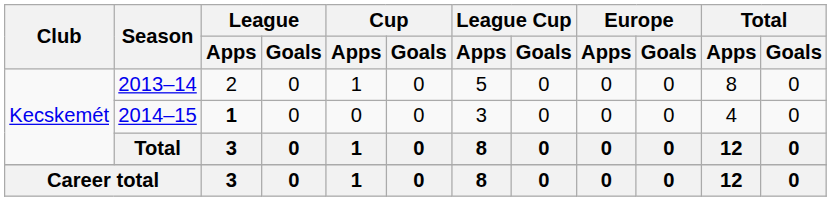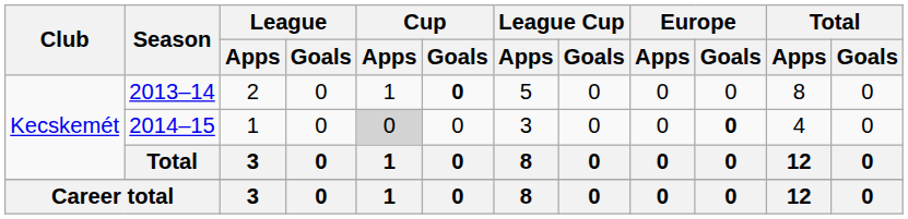2013–14 | Cup / Goals: normal -> bold
2014–15 | League / Apps: bold -> normal
2014–15 | Cup / Apps: no background -> lightgrey background
2014–15 | Europe / Goals: normal -> bold
